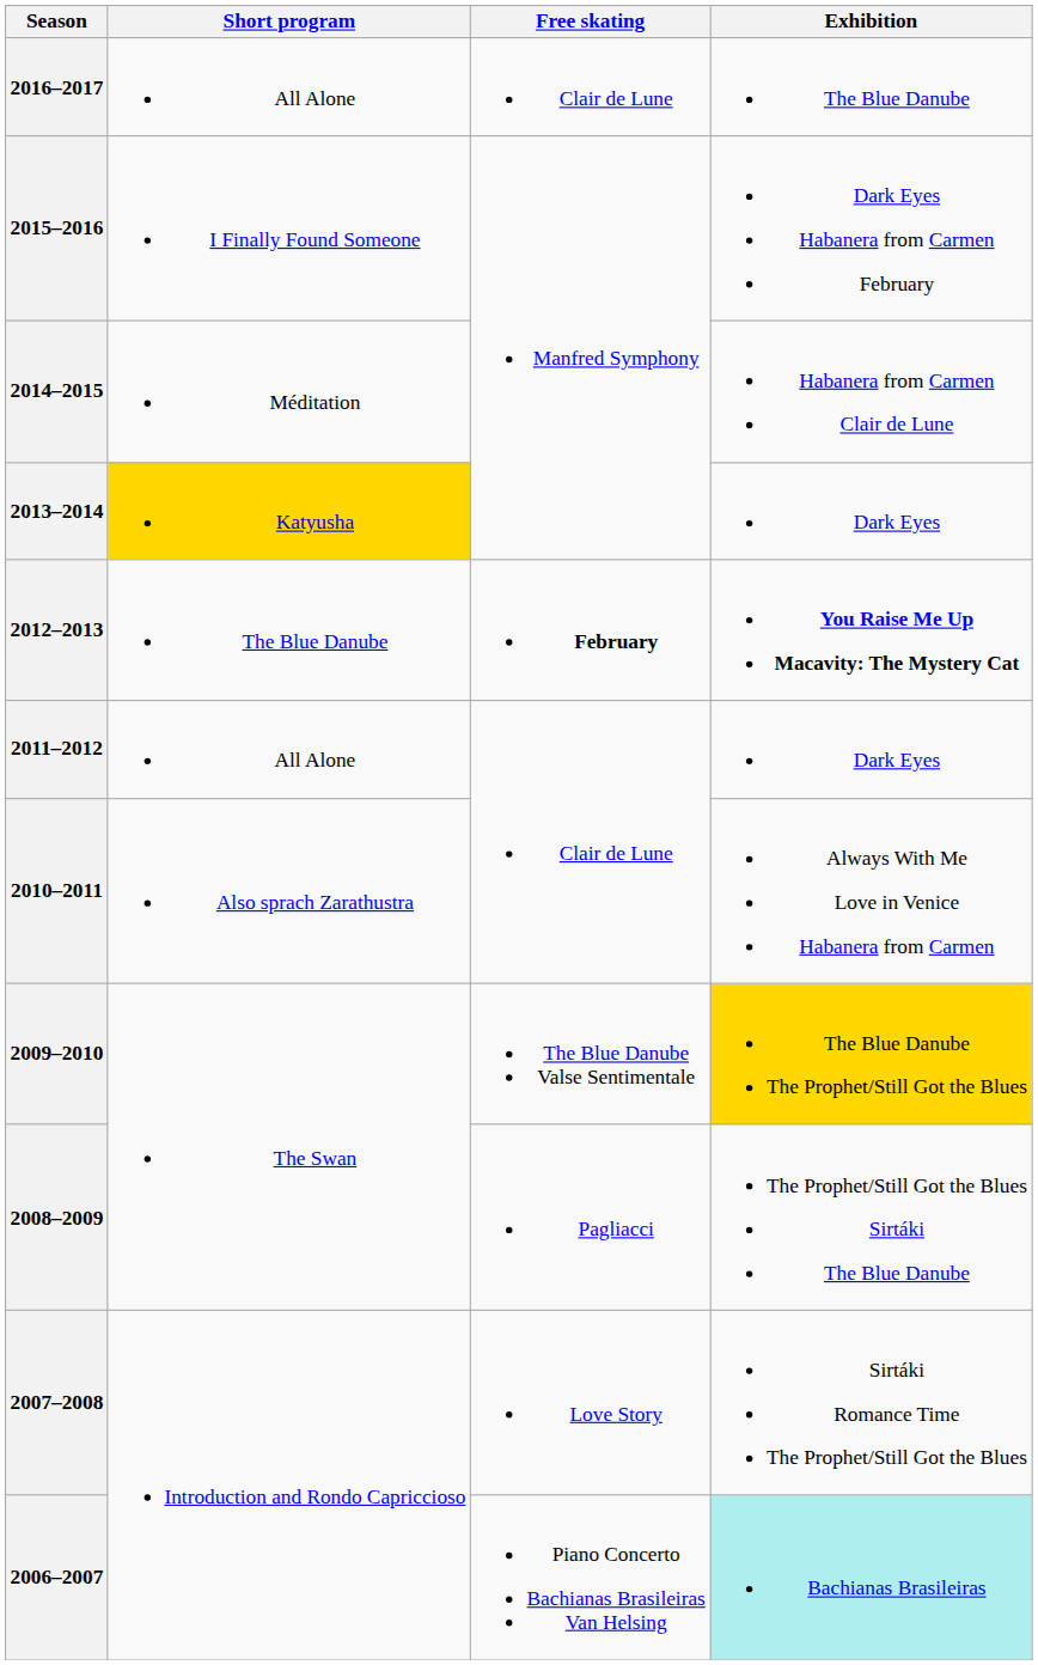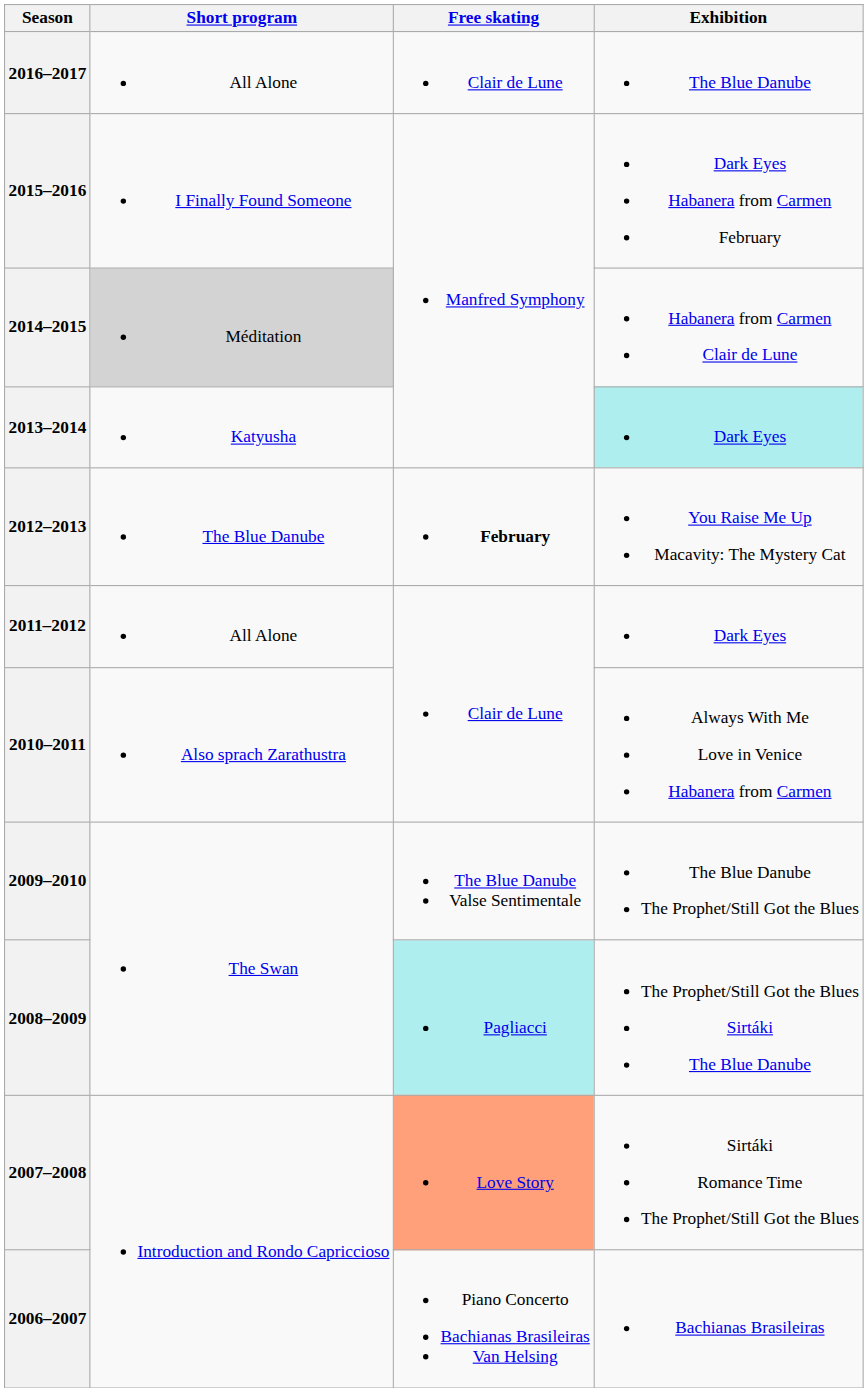2014–2015 | Short program: no background -> lightgrey background
2013–2014 | Short program: gold background -> no background
2013–2014 | Exhibition: no background -> paleturquoise background
2012–2013 | Exhibition: bold -> normal
2009–2010 | Exhibition: gold background -> no background
2008–2009 | Free skating: no background -> paleturquoise background
2007–2008 | Free skating: no background -> lightsalmon background
2006–2007 | Exhibition: paleturquoise background -> no background
